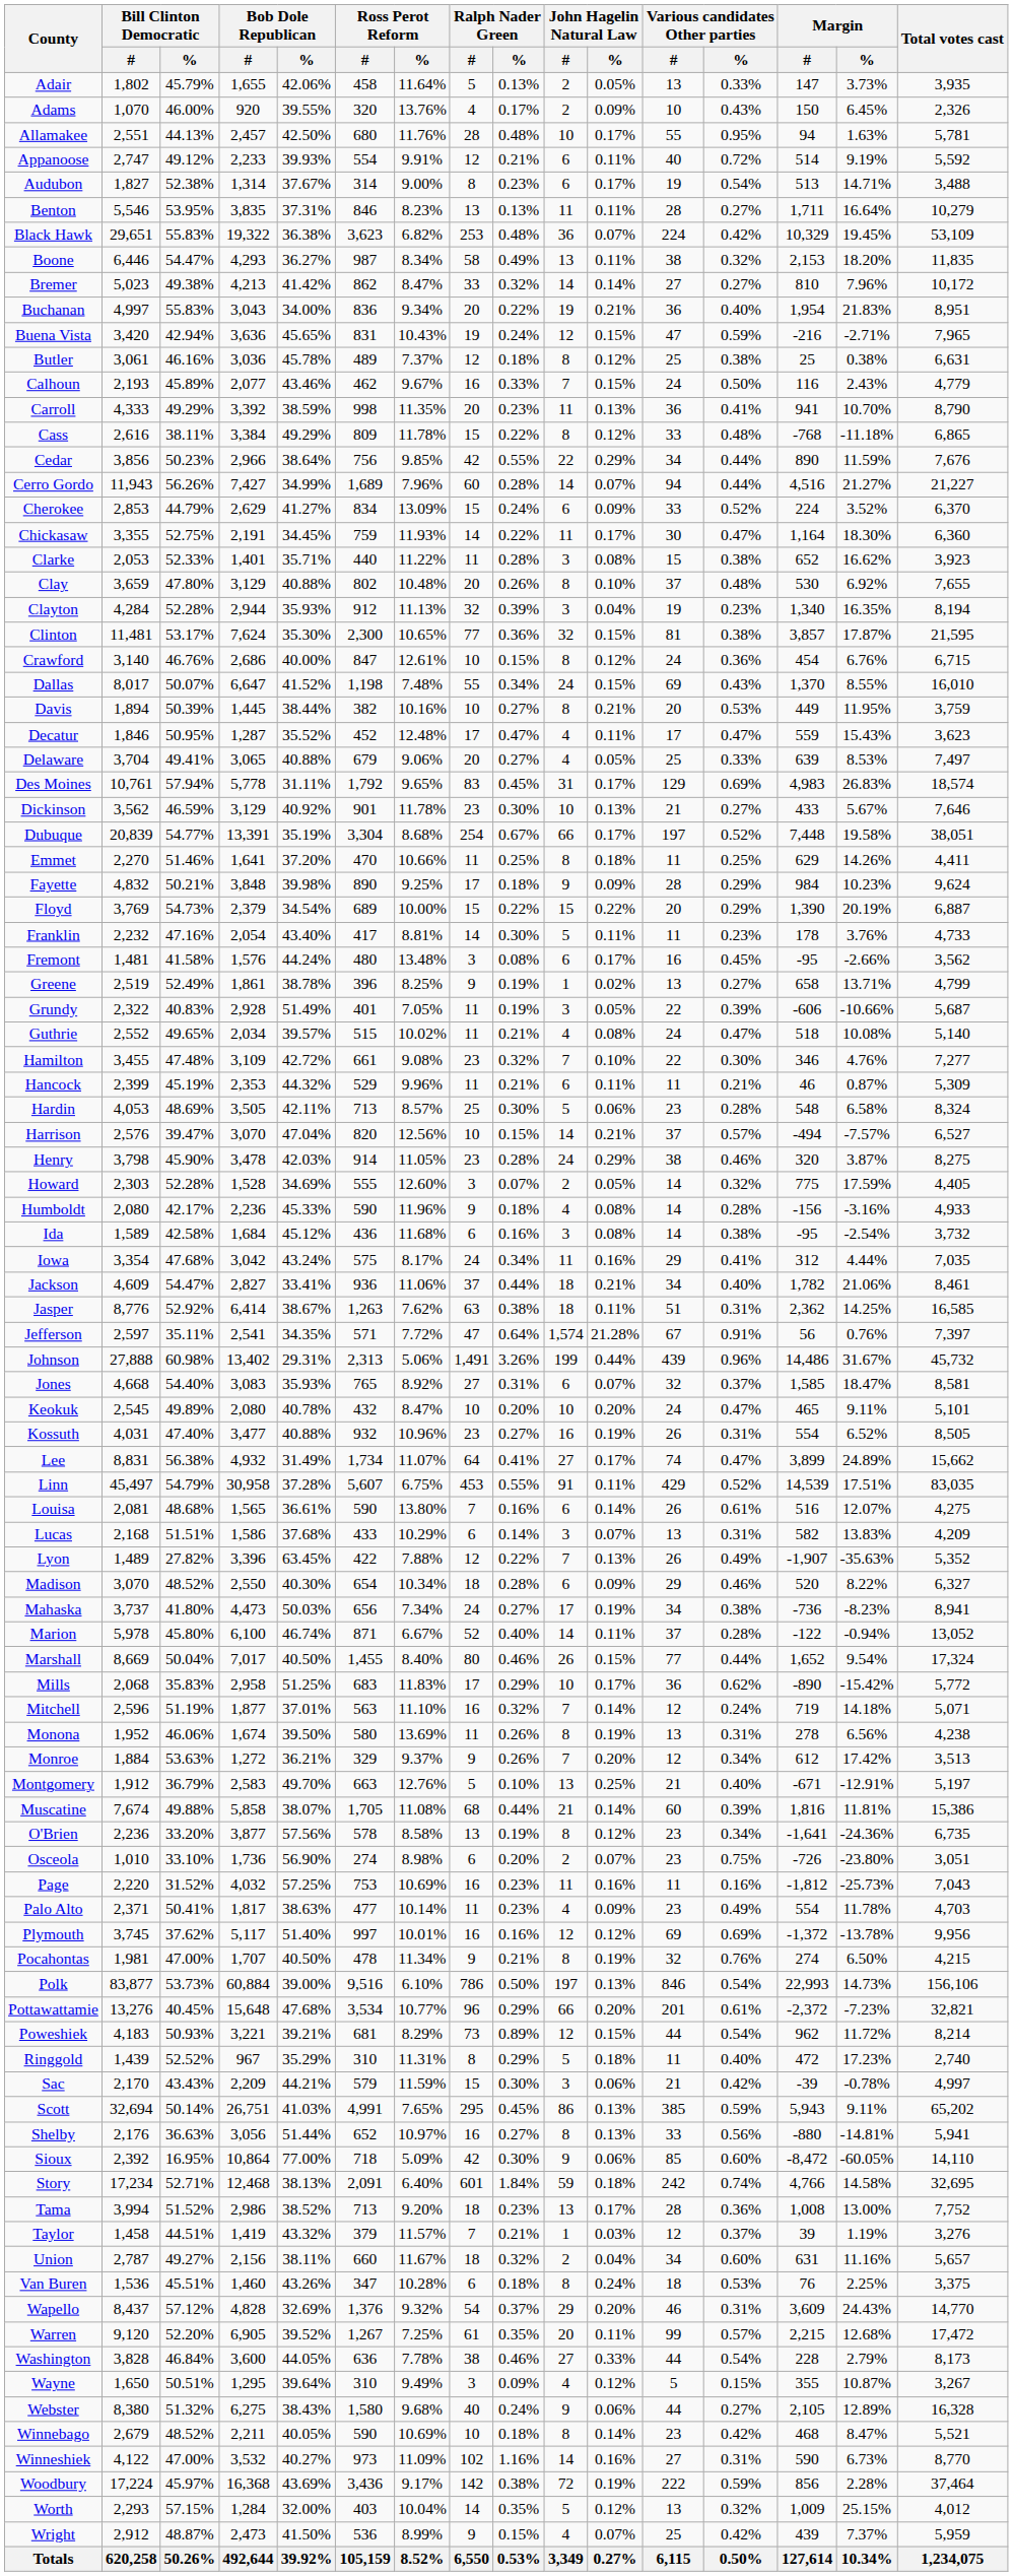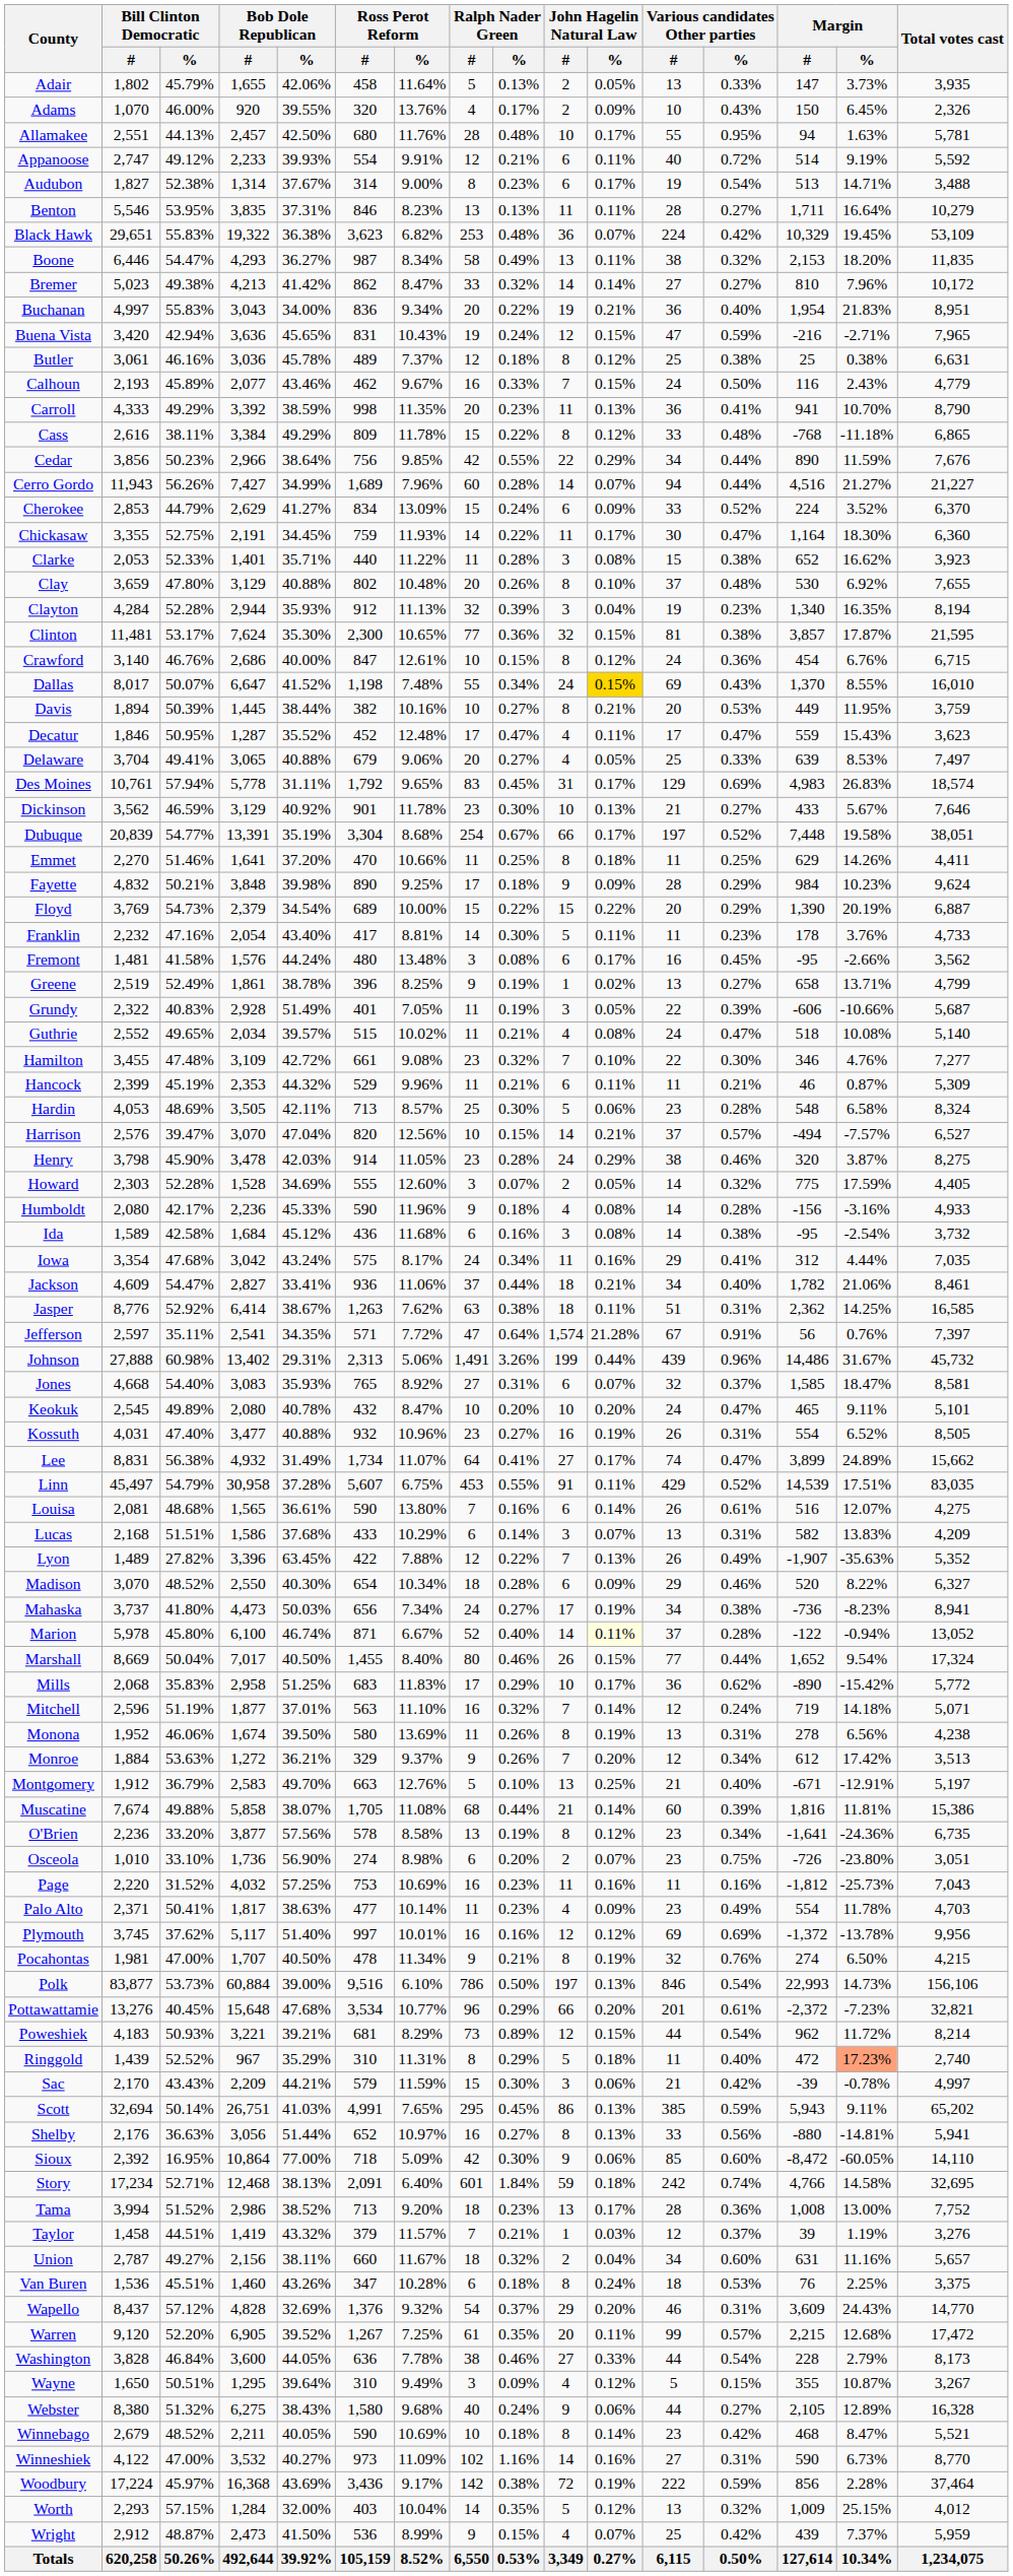Dallas | John Hagelin Natural Law / %: no background -> gold background
Marion | John Hagelin Natural Law / %: no background -> lightyellow background
Ringgold | Margin / %: no background -> lightsalmon background
